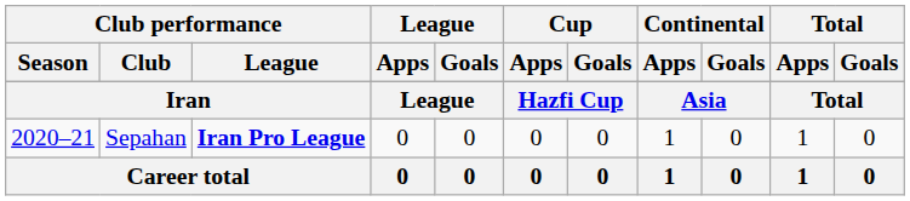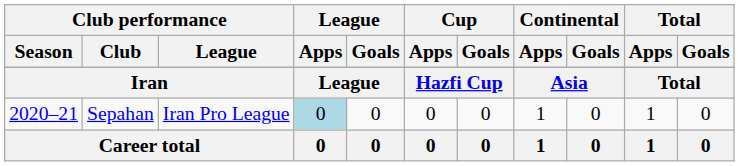Sepahan | Club performance / League: bold -> normal
Sepahan | League / Apps: no background -> lightblue background
